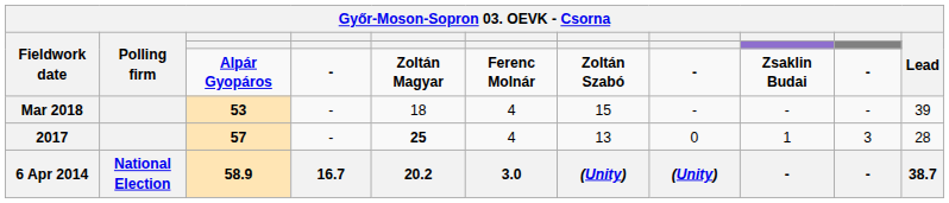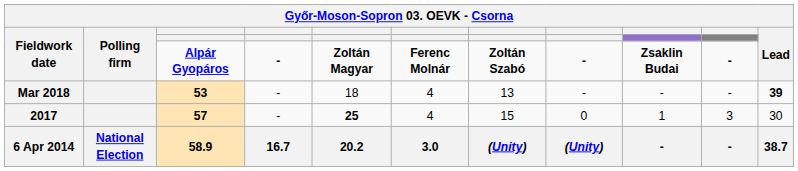Mar 2018 | column 7: 15 -> 13
Mar 2018 | Lead: normal -> bold
2017 | column 7: 13 -> 15
2017 | Lead: 28 -> 30
